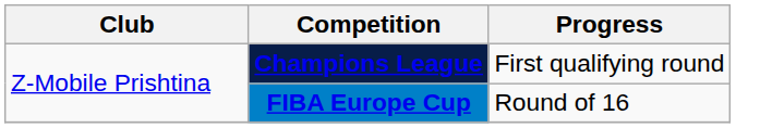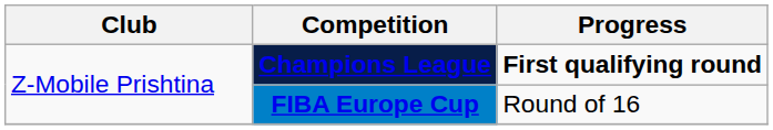Champions League | Progress: normal -> bold
